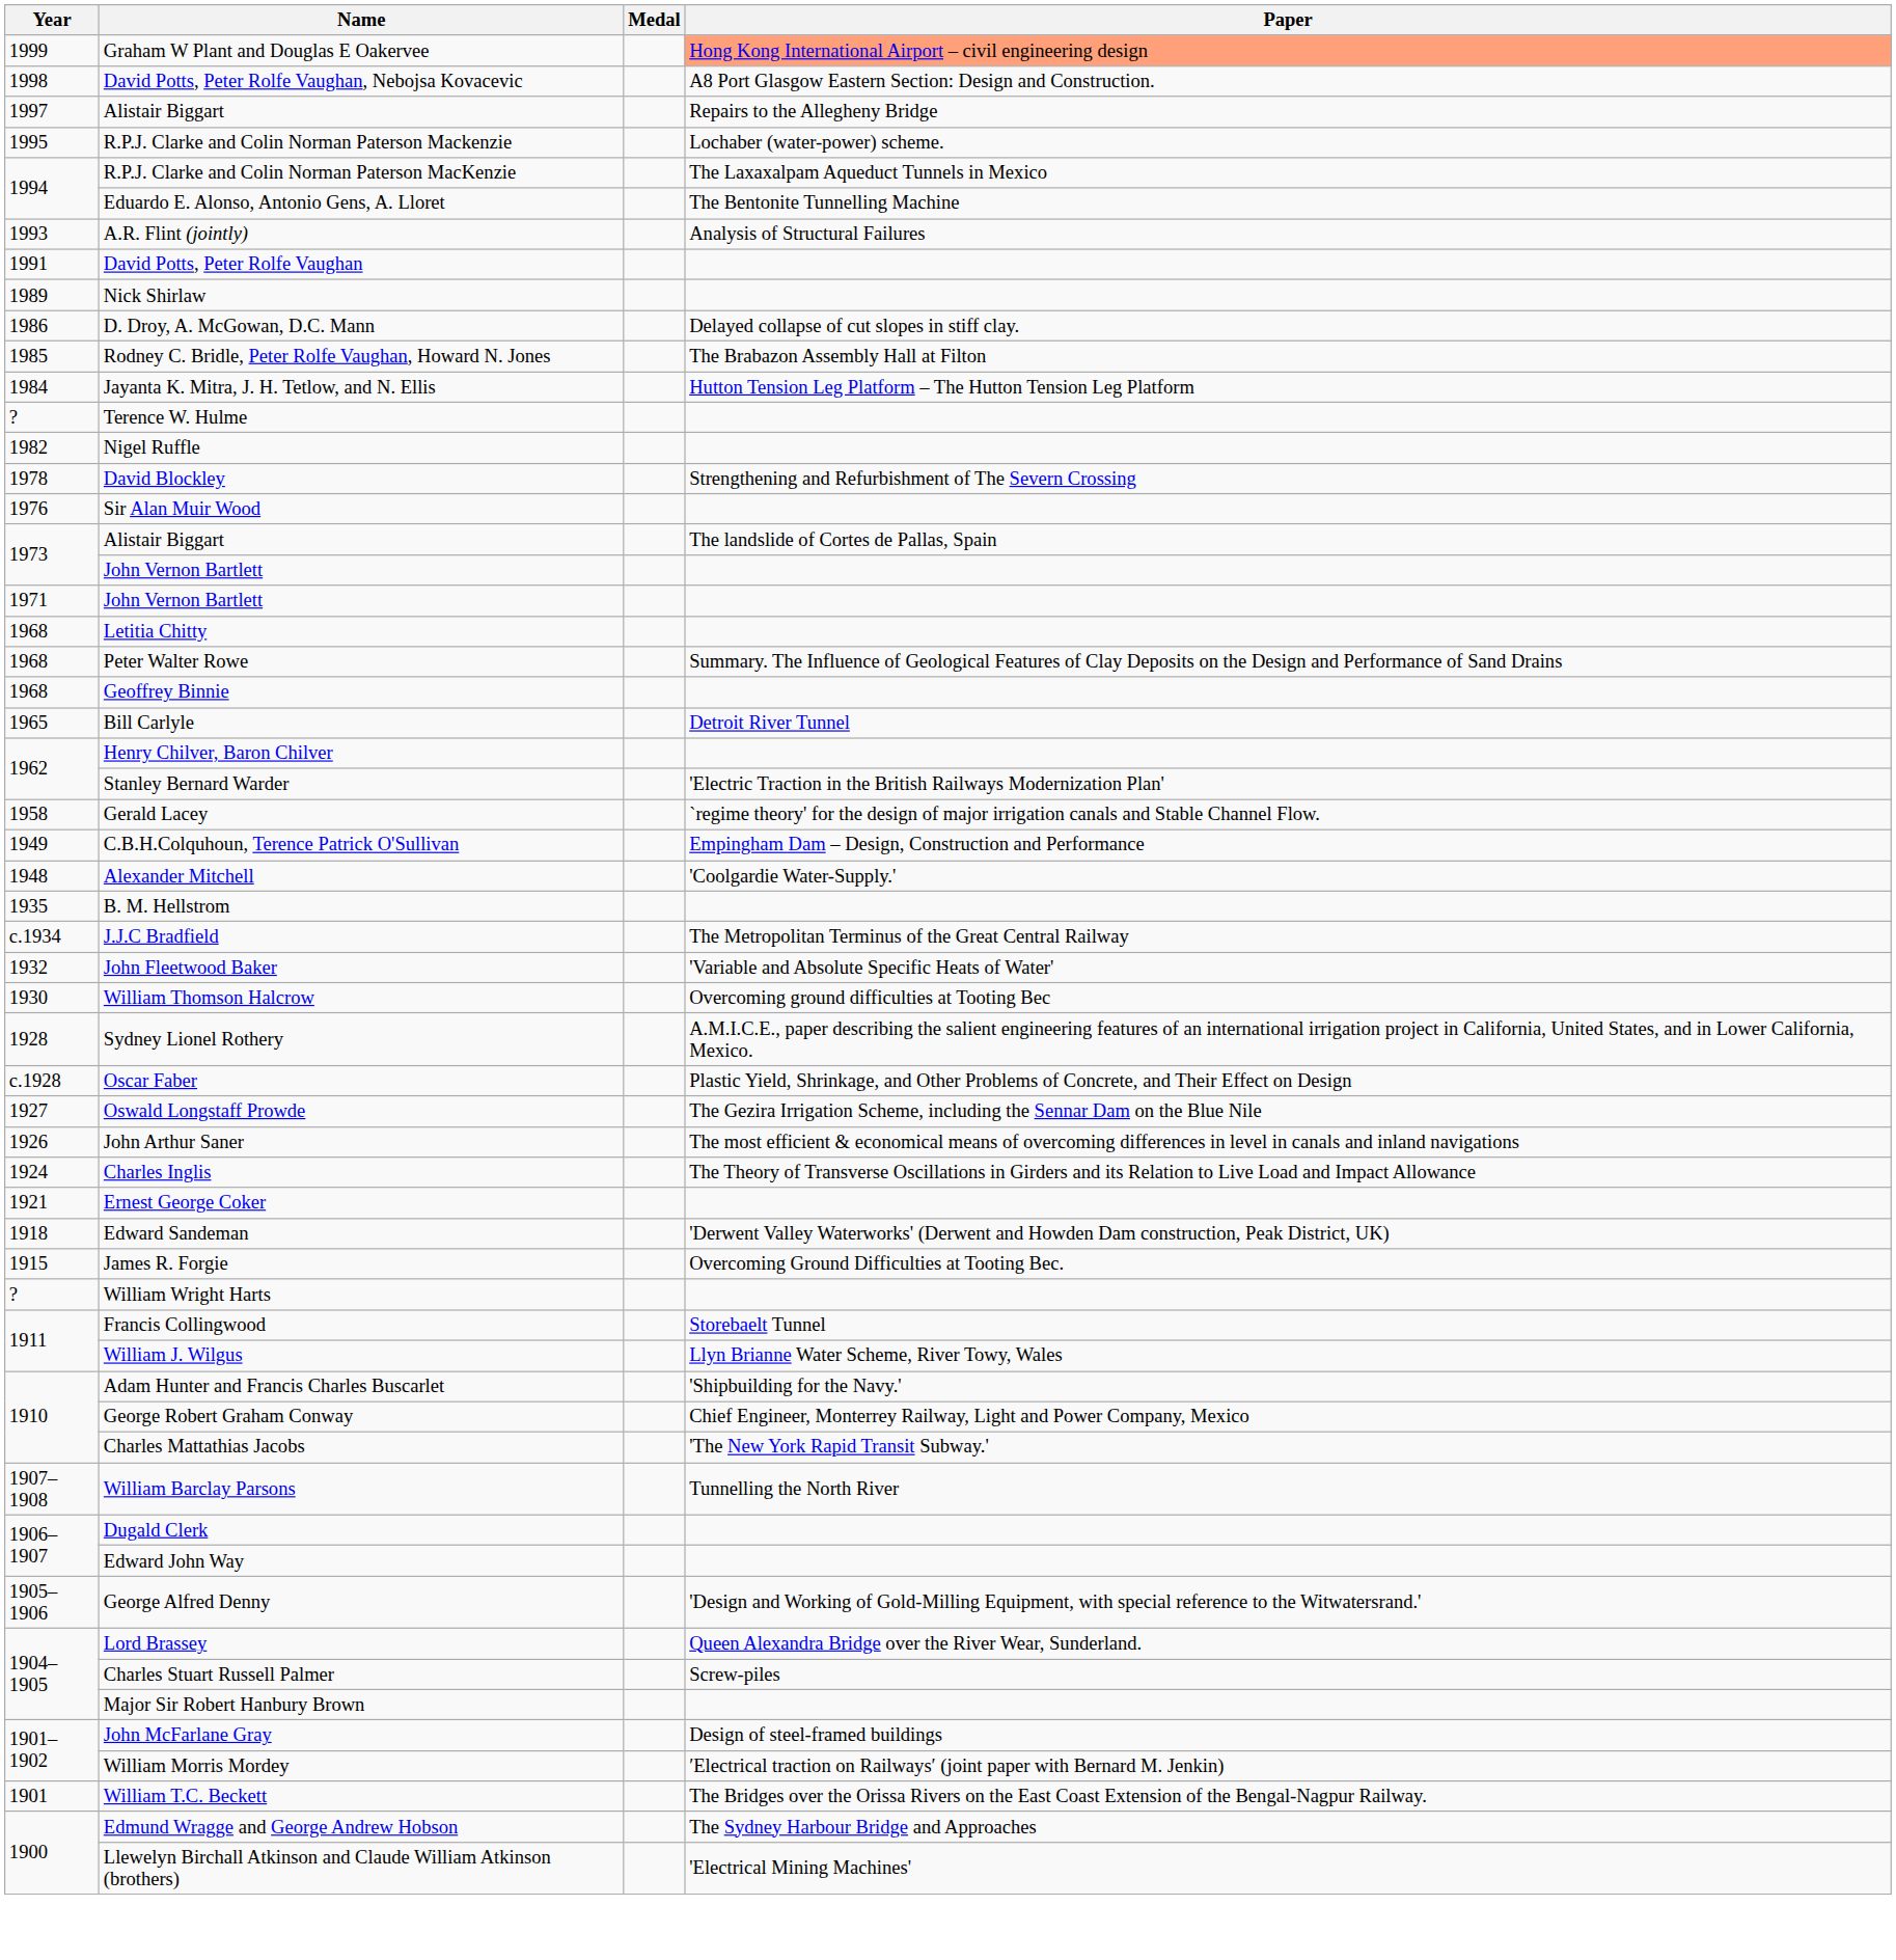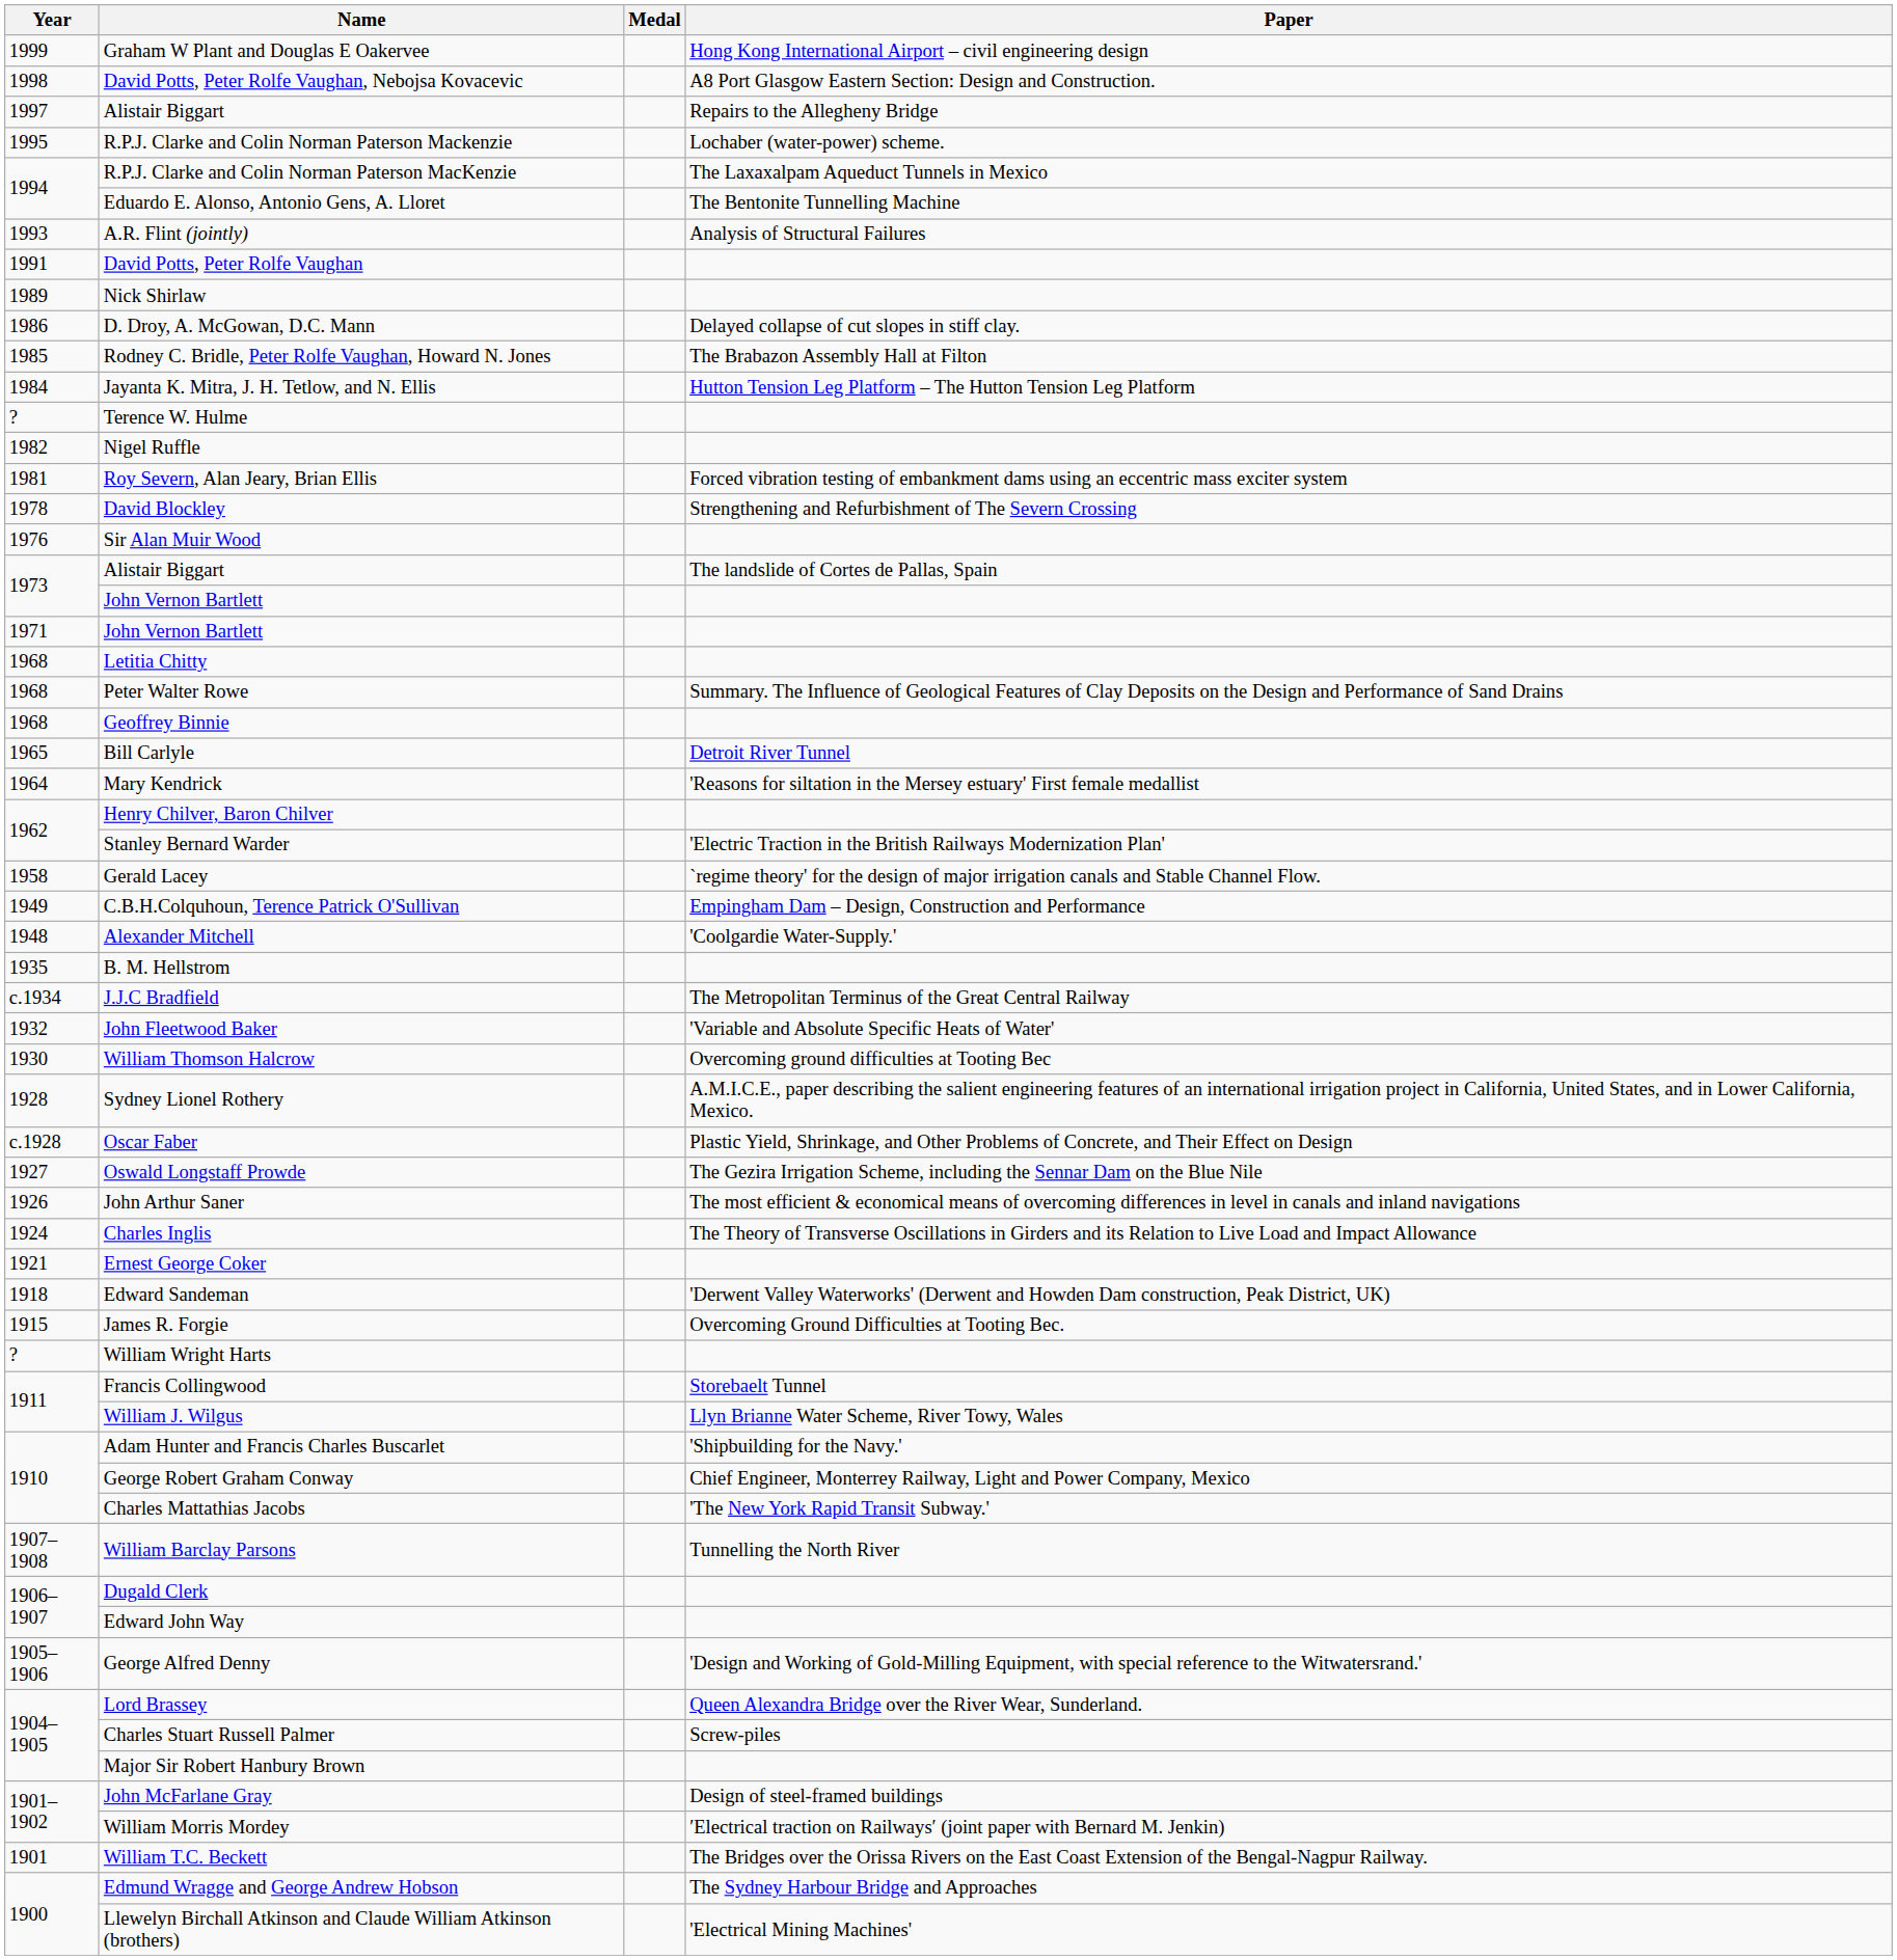Graham W Plant and Douglas E Oakervee | Paper: lightsalmon background -> no background
+ row: 1981 | Roy Severn, Alan Jeary, Brian Ellis | Forced vibration testing of embankment dams using an eccentric mass exciter system
+ row: 1964 | Mary Kendrick | 'Reasons for siltation in the Mersey estuary' First female medallist
